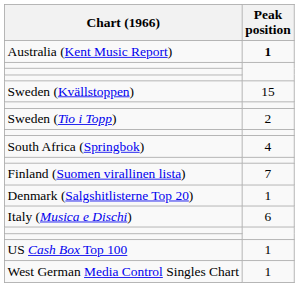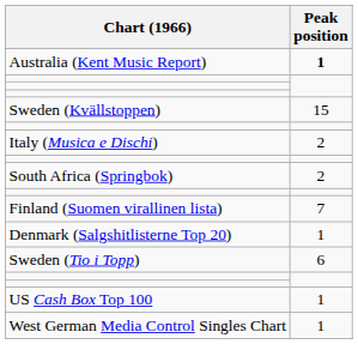row 8 | Chart (1966): Sweden (Tio i Topp) -> Italy (Musica e Dischi)
row 10 | Peak position: 4 -> 2
row 14 | Chart (1966): Italy (Musica e Dischi) -> Sweden (Tio i Topp)
